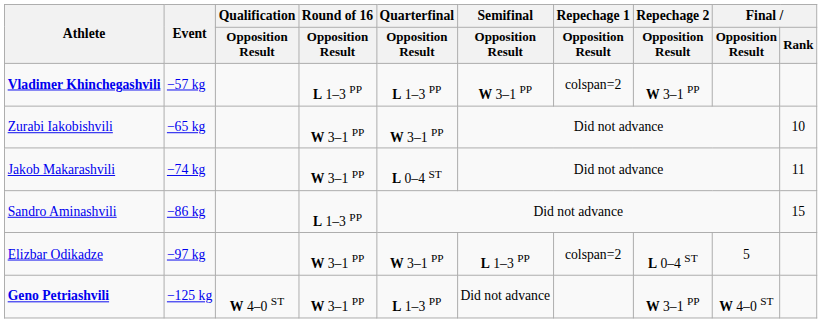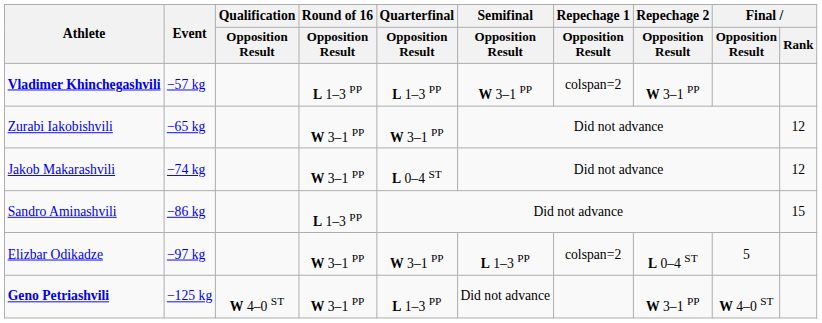Zurabi Iakobishvili | Final / Rank: 10 -> 12
Jakob Makarashvili | Final / Rank: 11 -> 12
